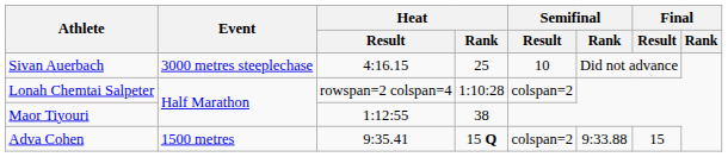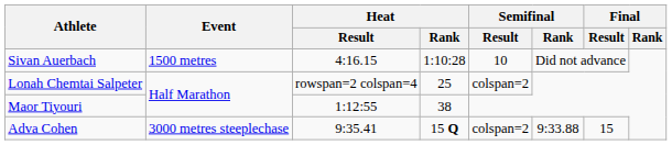Sivan Auerbach | Event: 3000 metres steeplechase -> 1500 metres
Sivan Auerbach | Heat / Rank: 25 -> 1:10:28
Lonah Chemtai Salpeter | Heat / Rank: 1:10:28 -> 25
Adva Cohen | Event: 1500 metres -> 3000 metres steeplechase
